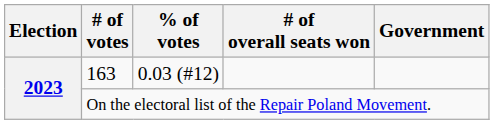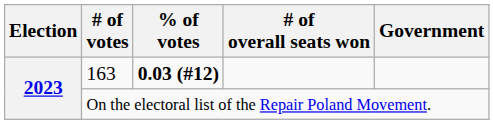163 | % of votes: normal -> bold
